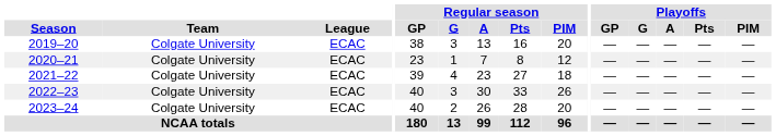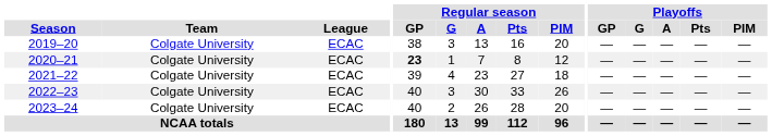2020–21 | Regular season / GP: normal -> bold
